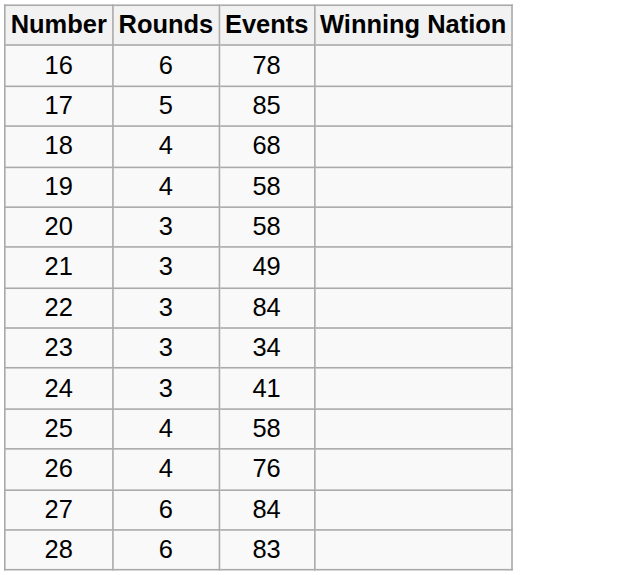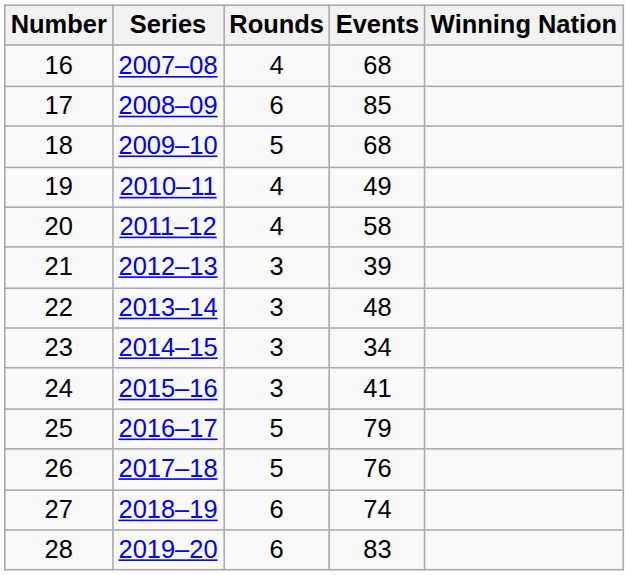+ column: Series | 2007–08 | 2008–09 | 2009–10 | 2010–11 | 2011–12 | 2012–13 | 2013–14 | 2014–15 | 2015–16 | 2016–17 | 2017–18 | 2018–19 | 2019–20
16 | Rounds: 6 -> 4
16 | Events: 78 -> 68
17 | Rounds: 5 -> 6
18 | Rounds: 4 -> 5
19 | Events: 58 -> 49
20 | Rounds: 3 -> 4
21 | Events: 49 -> 39
22 | Events: 84 -> 48
25 | Rounds: 4 -> 5
25 | Events: 58 -> 79
26 | Rounds: 4 -> 5
27 | Events: 84 -> 74
